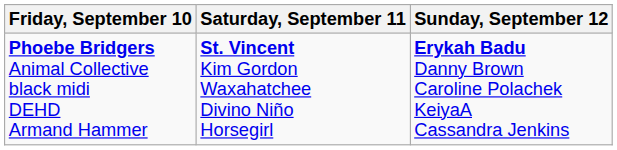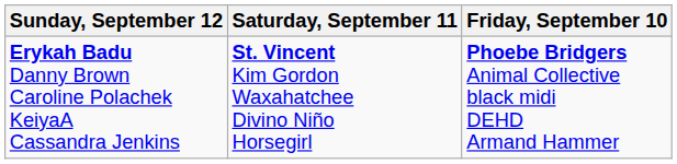columns swapped: Friday, September 10 <-> Sunday, September 12
